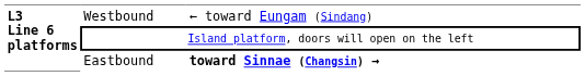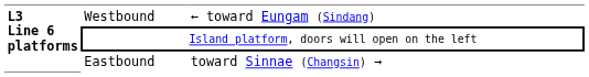Eastbound | column 3: bold -> normal
